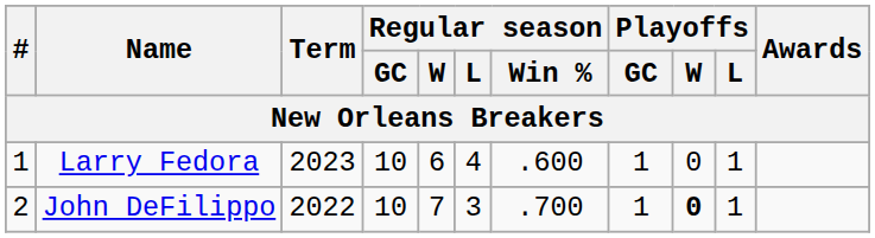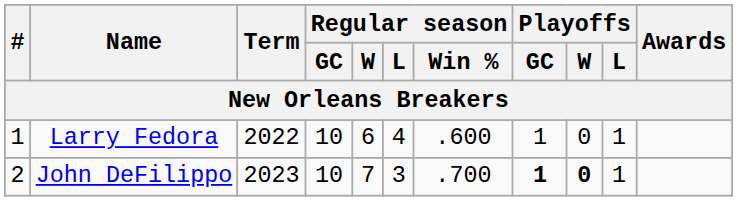Larry Fedora | Term: 2023 -> 2022
John DeFilippo | Term: 2022 -> 2023
John DeFilippo | Playoffs / GC: normal -> bold
